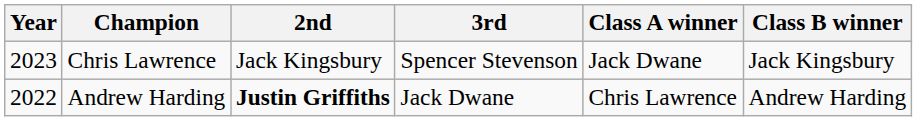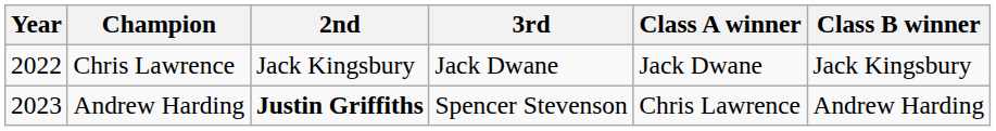row 2 | Year: 2023 -> 2022
row 2 | 3rd: Spencer Stevenson -> Jack Dwane
row 3 | Year: 2022 -> 2023
row 3 | 3rd: Jack Dwane -> Spencer Stevenson
